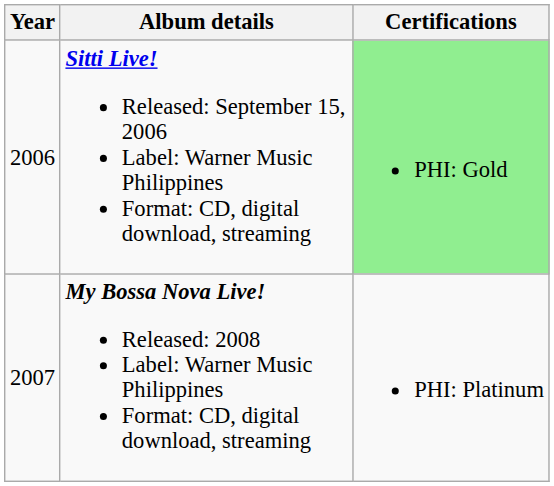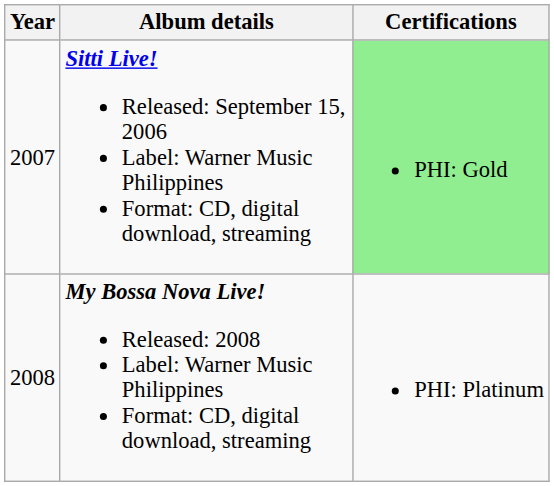row 2 | Year: 2006 -> 2007
row 3 | Year: 2007 -> 2008
